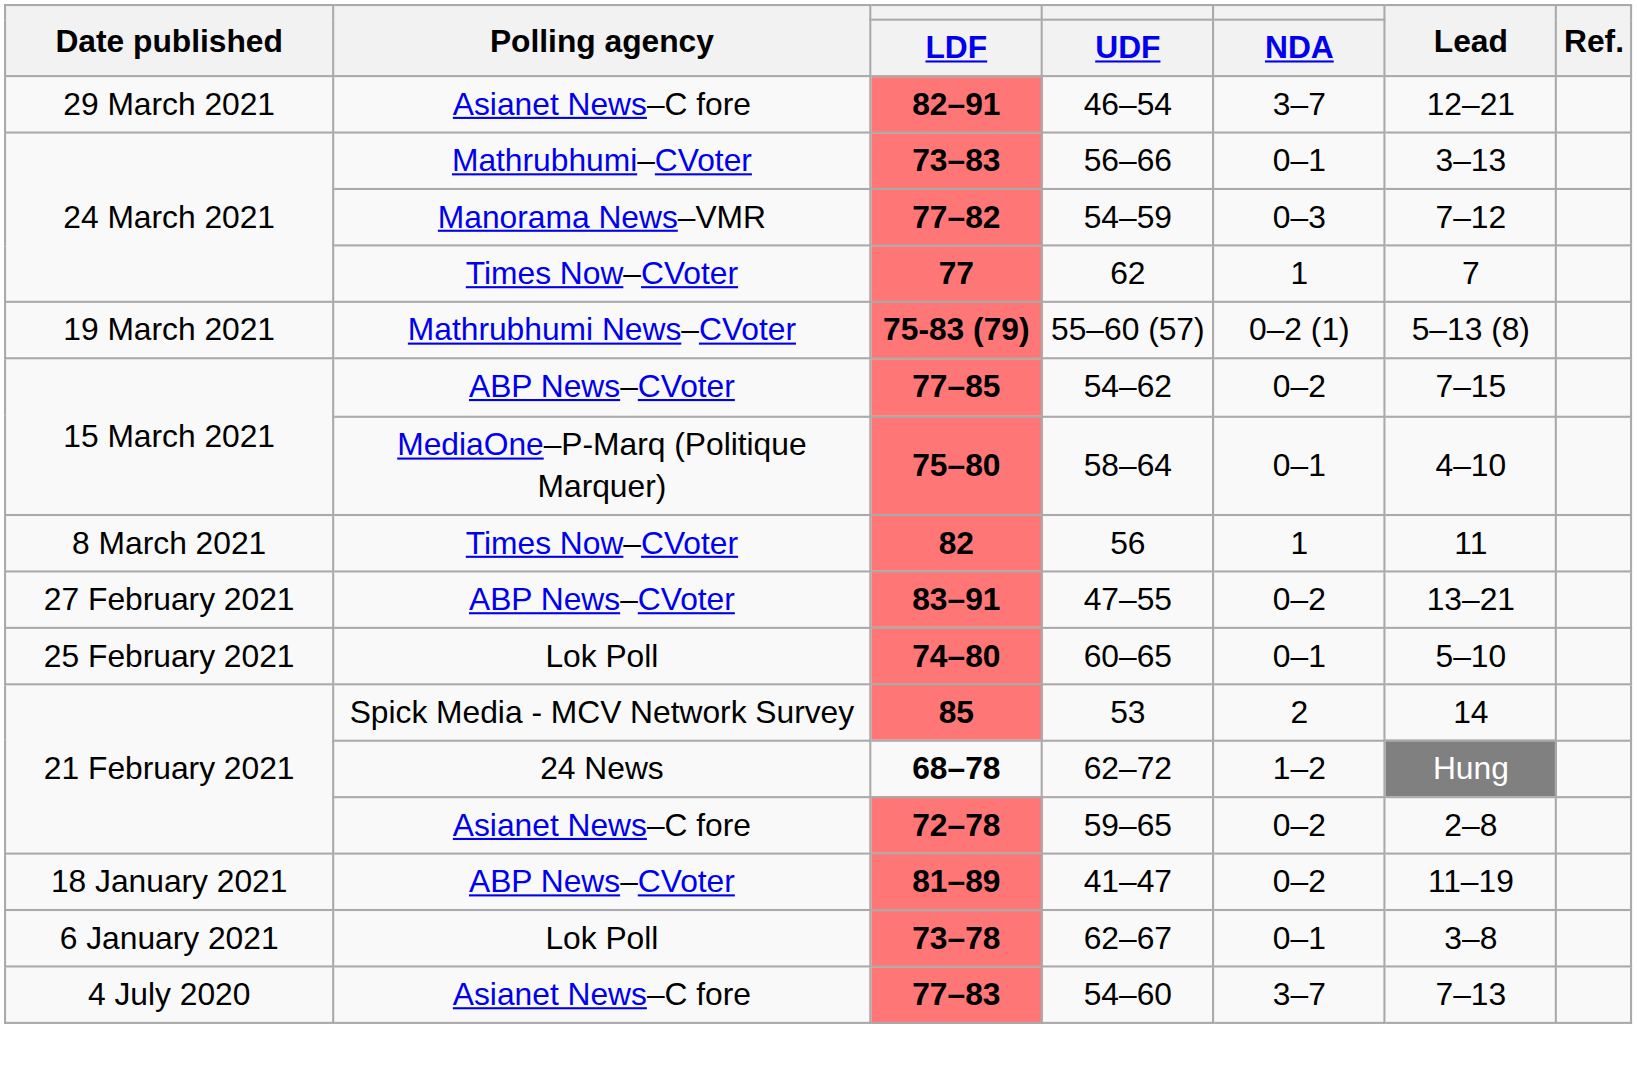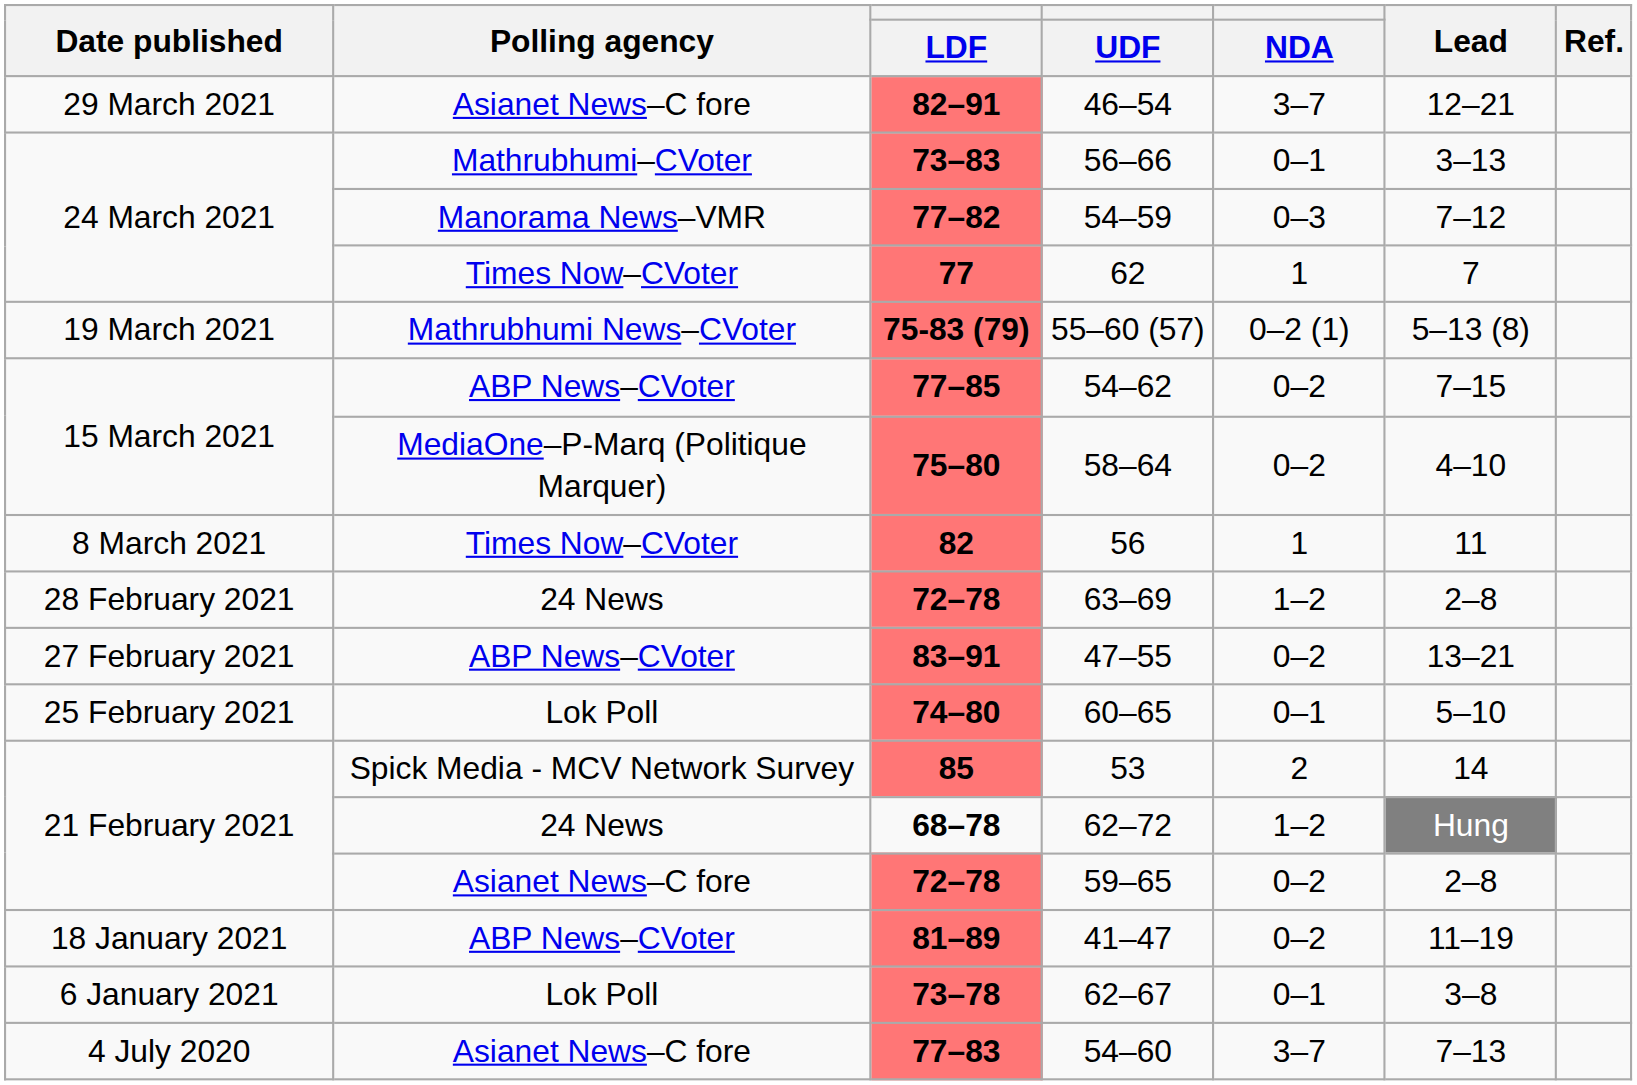58–64 | NDA: 0–1 -> 0–2
+ row: 28 February 2021 | 24 News | 72–78 | 63–69 | 1–2 | 2–8
